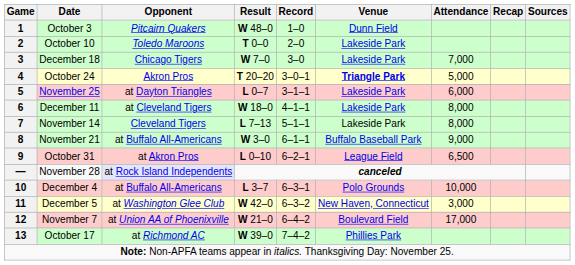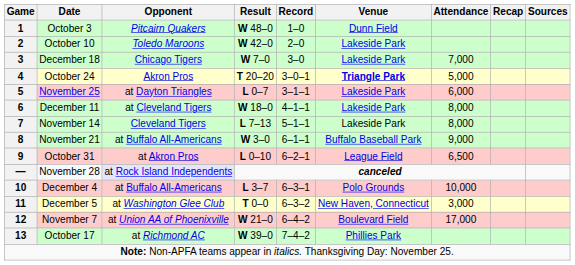2 | Result: T 0–0 -> W 42–0
11 | Result: W 42–0 -> T 0–0
